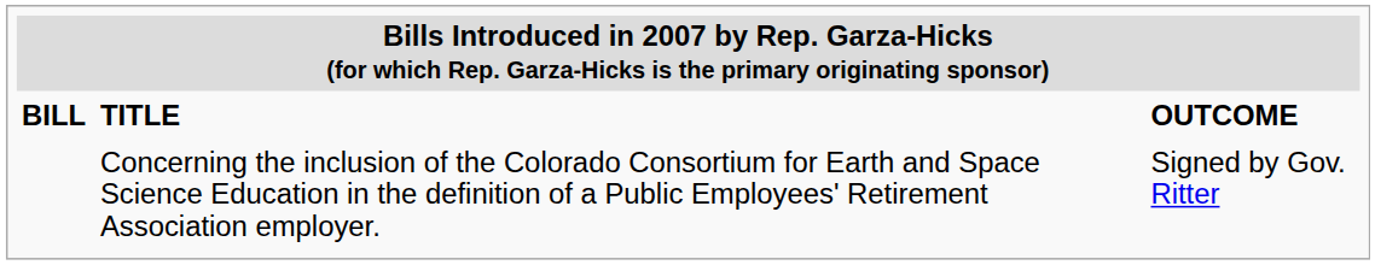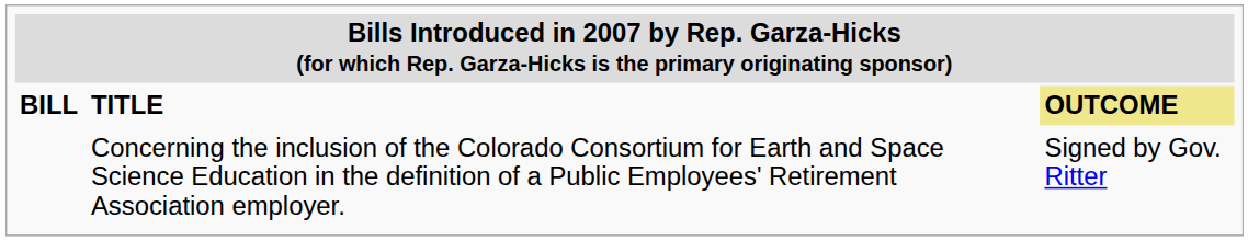BILL | column 3: no background -> khaki background
